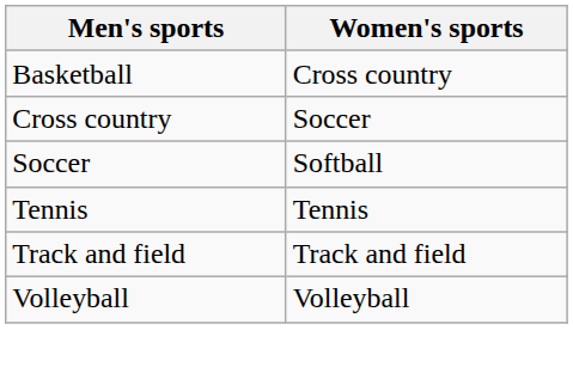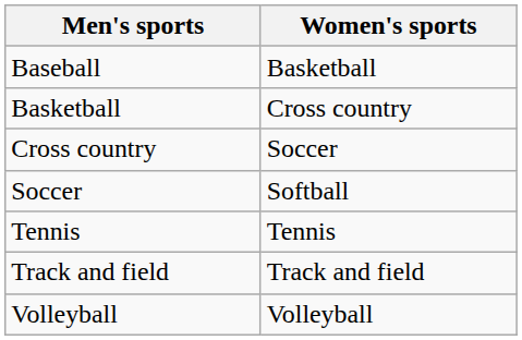+ row: Baseball | Basketball
